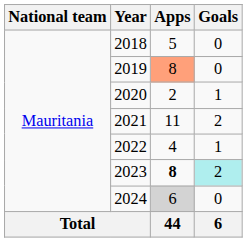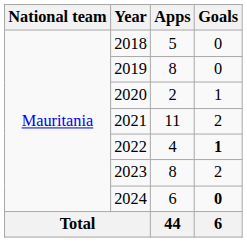2019 | Apps: lightsalmon background -> no background
2022 | Goals: normal -> bold
2023 | Apps: bold -> normal
2023 | Goals: paleturquoise background -> no background
2024 | Apps: lightgrey background -> no background
2024 | Goals: normal -> bold
